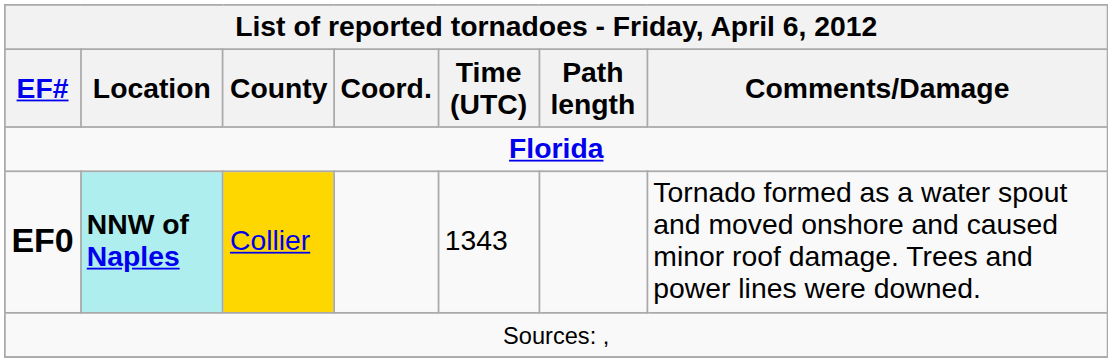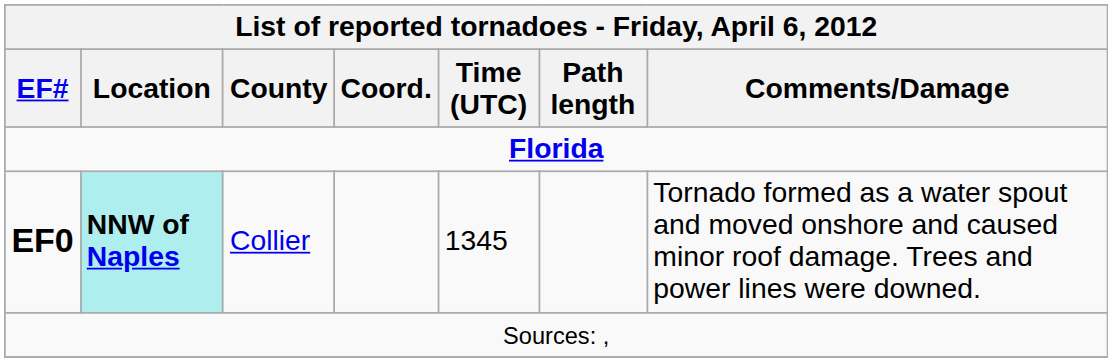EF0 | County: gold background -> no background
EF0 | Time (UTC): 1343 -> 1345
